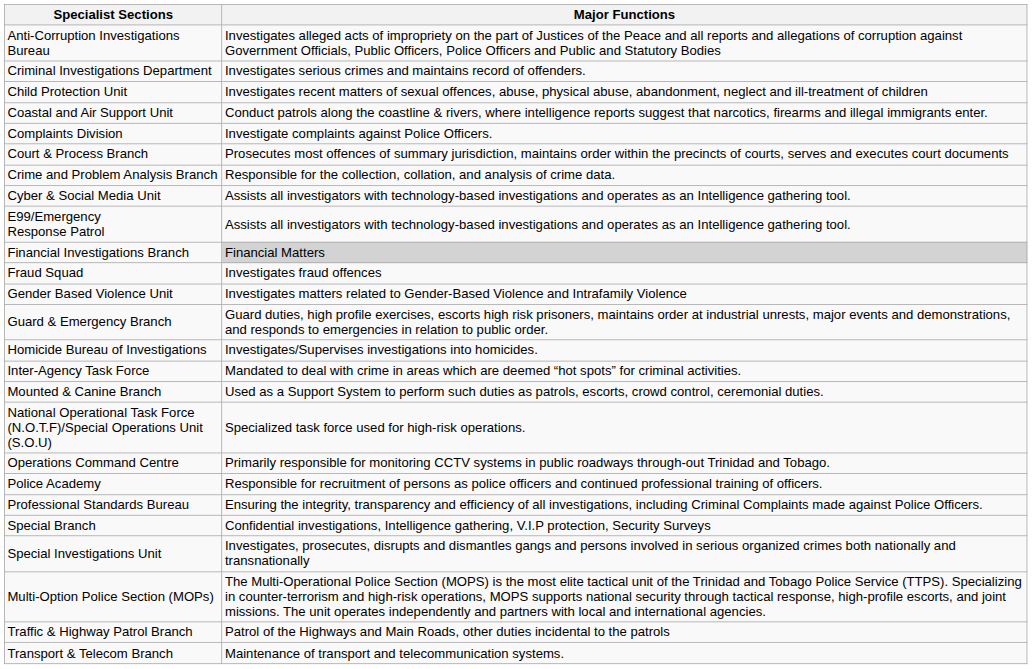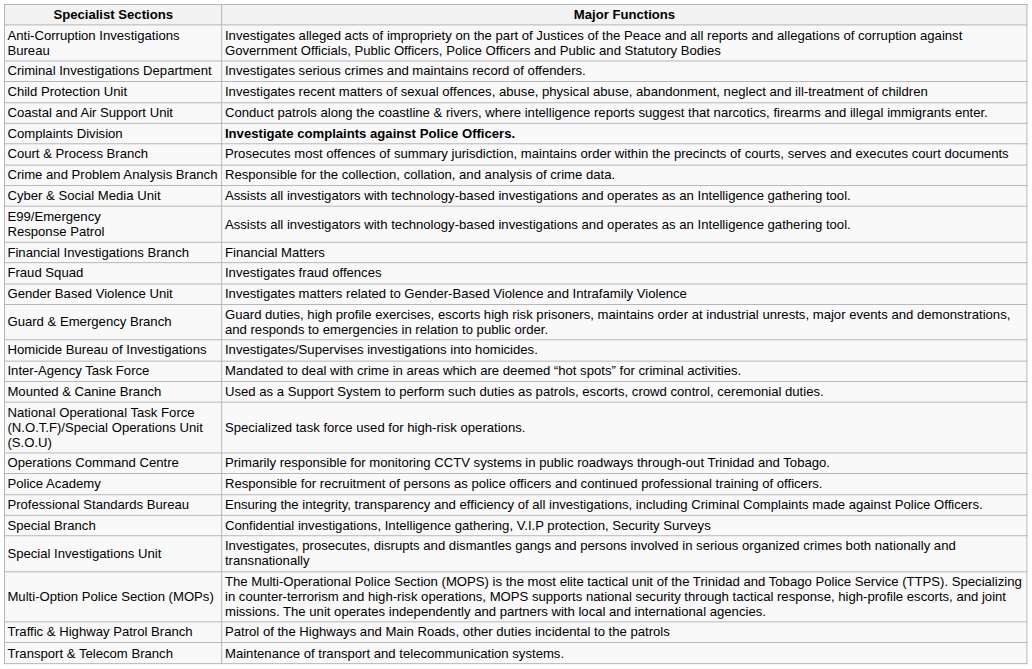Complaints Division | Major Functions: normal -> bold
Financial Investigations Branch | Major Functions: lightgrey background -> no background
